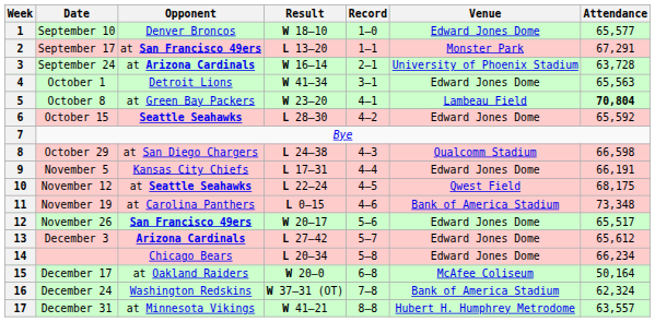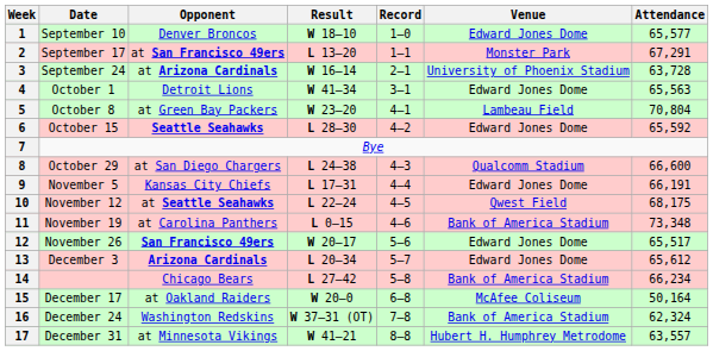5 | Attendance: bold -> normal
8 | Attendance: 66,598 -> 66,600
13 | Result: L 27–42 -> L 20–34
14 | Result: L 20–34 -> L 27–42
14 | Venue: Edward Jones Dome -> Bank of America Stadium
